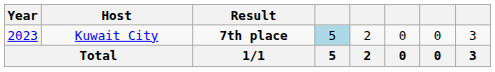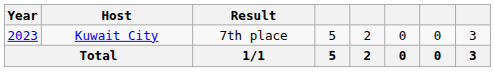Kuwait City | Result: bold -> normal
Kuwait City | column 4: lightblue background -> no background
